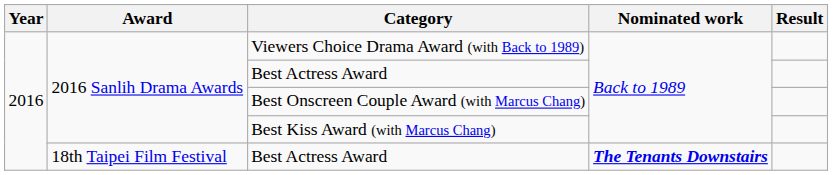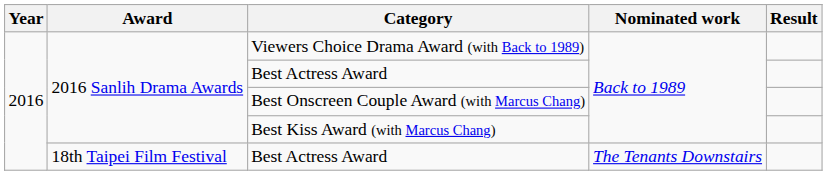18th Taipei Film Festival / Best Actress Award | Nominated work: bold -> normal
